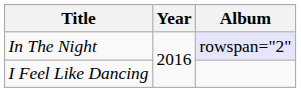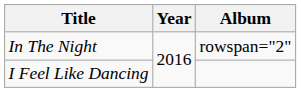In The Night | Album: lavender background -> no background
